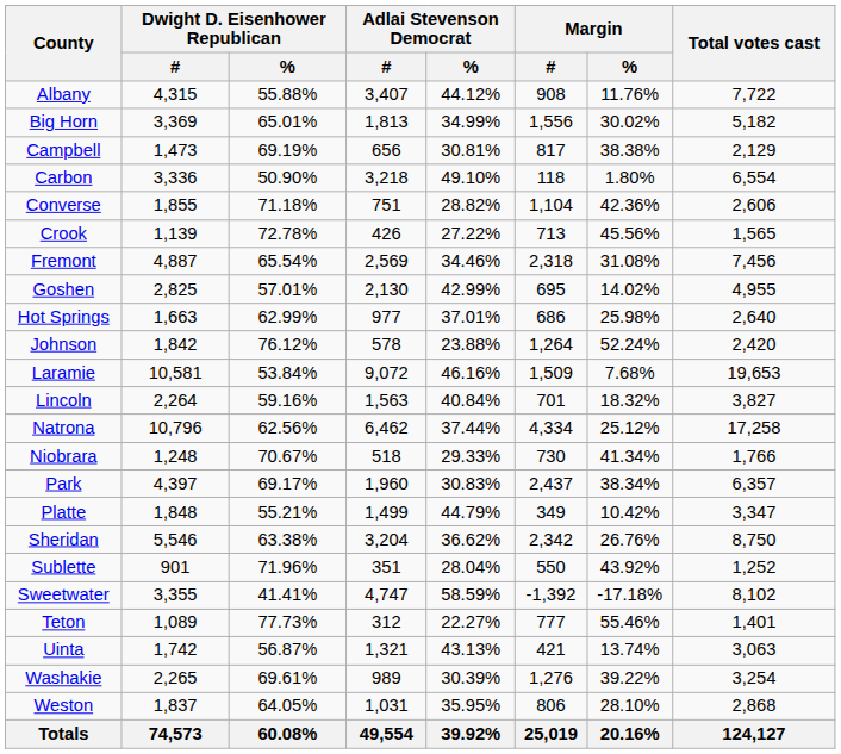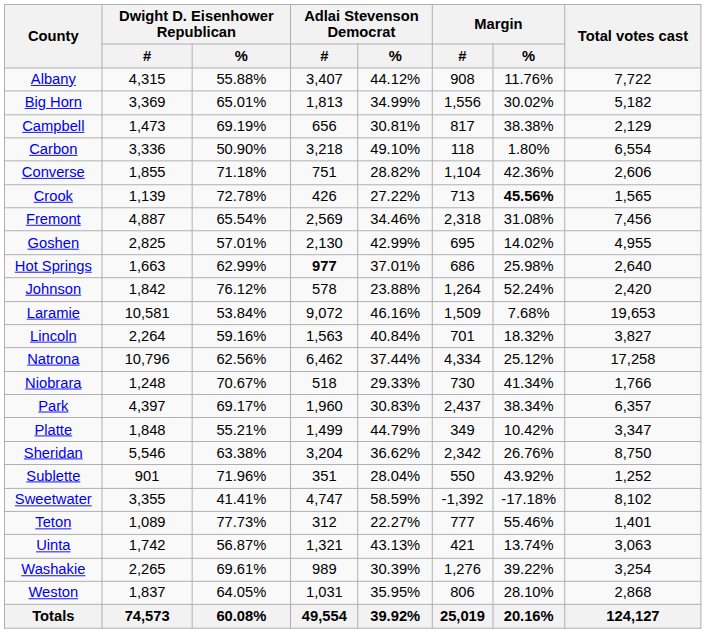Crook | Margin / %: normal -> bold
Hot Springs | Adlai Stevenson Democrat / #: normal -> bold
